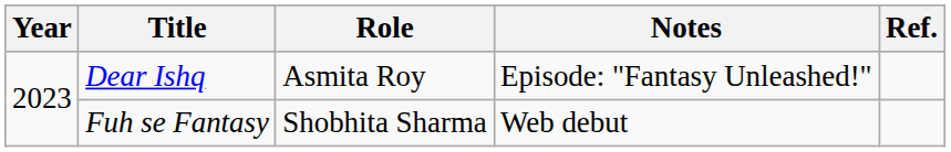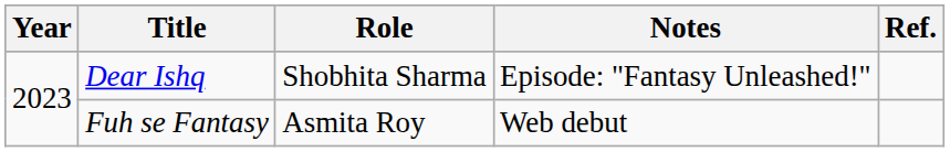Dear Ishq | Role: Asmita Roy -> Shobhita Sharma
Fuh se Fantasy | Role: Shobhita Sharma -> Asmita Roy
